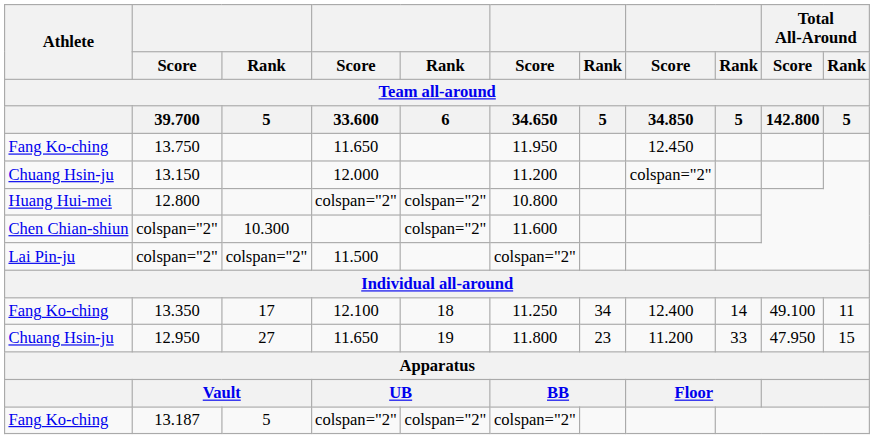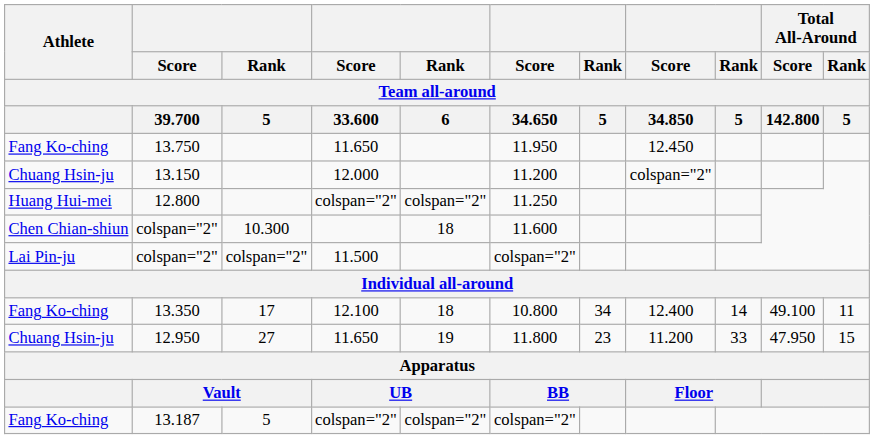12.800 | Score / 34.650: 10.800 -> 11.250
colspan="2" / 10.300 | Rank / 6: colspan="2" -> 18
13.350 | Score / 34.650: 11.250 -> 10.800
